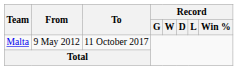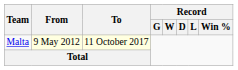Malta | From: no background -> lightyellow background
Malta | To: no background -> lightyellow background
